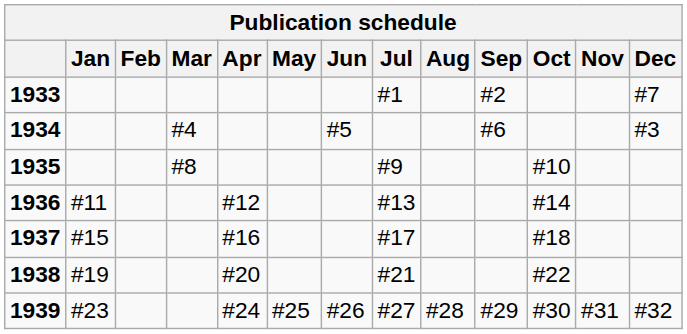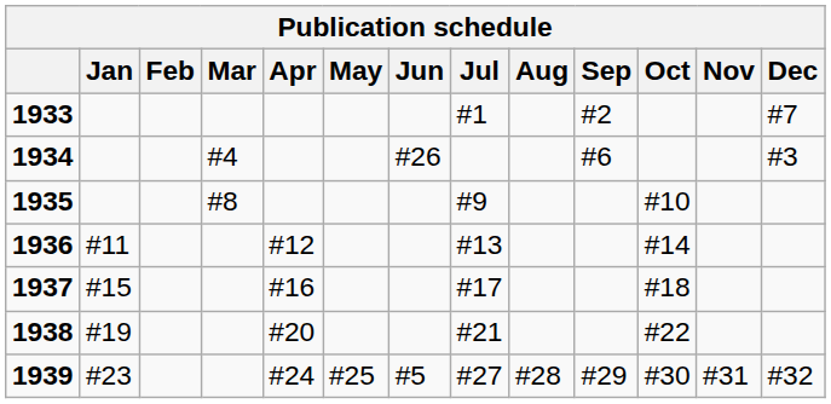1934 | Jun: #5 -> #26
1939 | Jun: #26 -> #5
